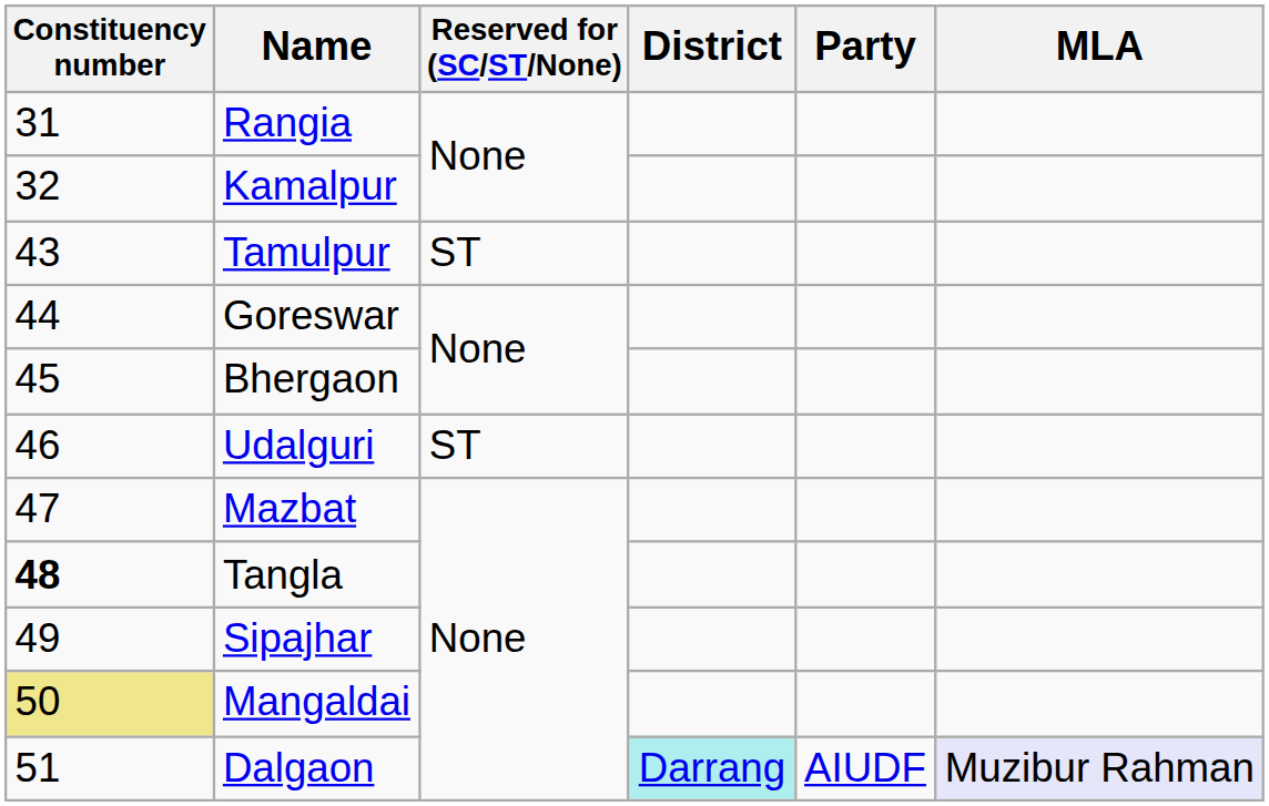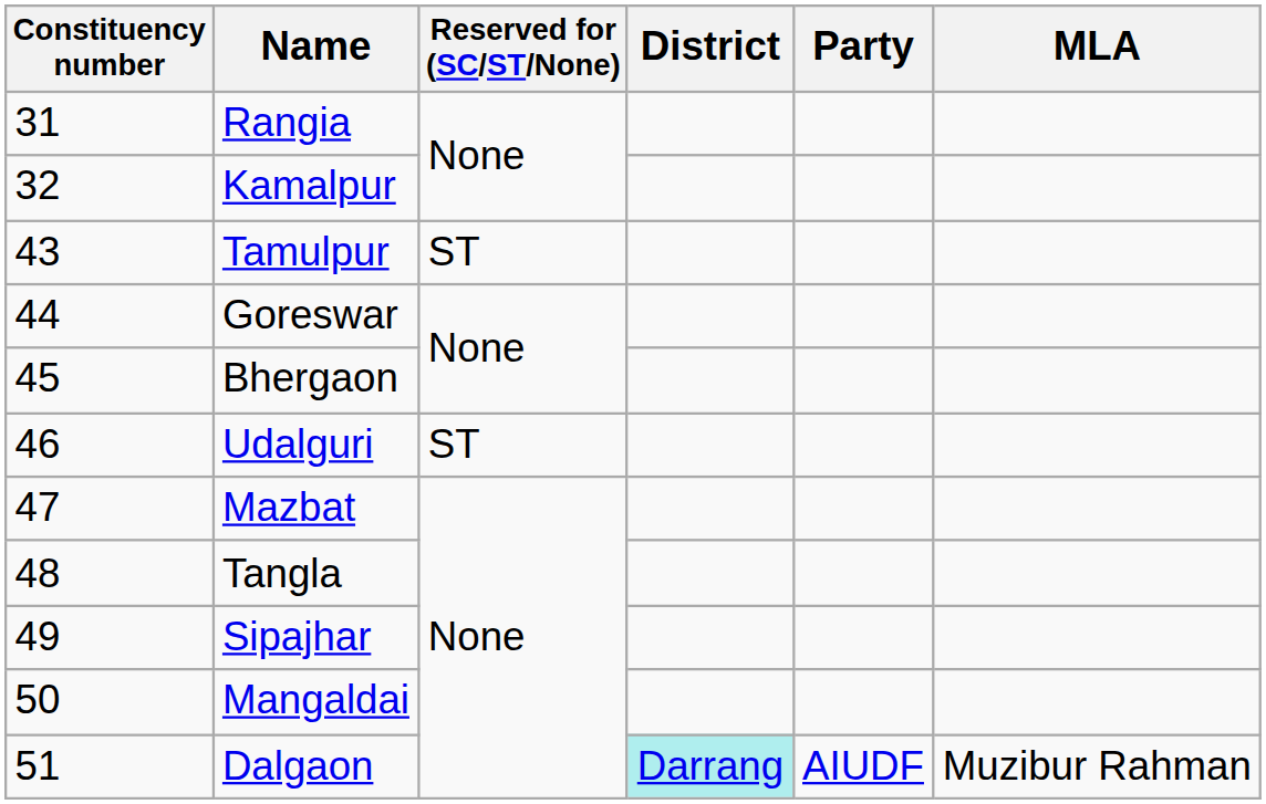Tangla | Constituency number: bold -> normal
Mangaldai | Constituency number: khaki background -> no background
Dalgaon | MLA: lavender background -> no background
